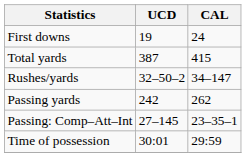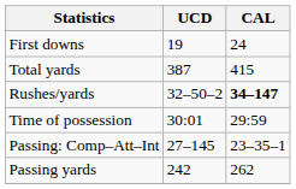Rushes/yards | CAL: normal -> bold
rows swapped: Passing yards <-> Time of possession
